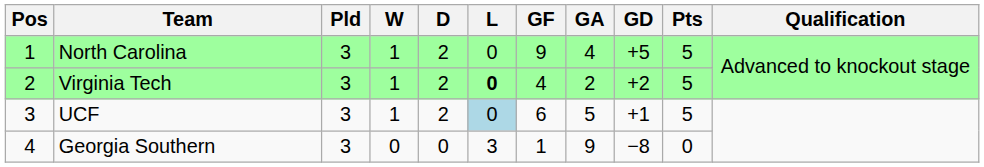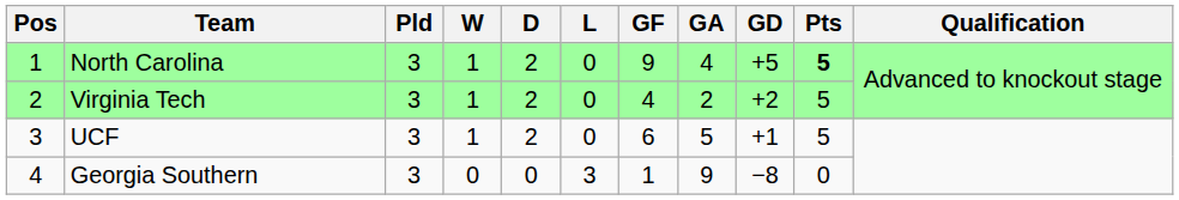North Carolina | Pts: normal -> bold
Virginia Tech | L: bold -> normal
UCF | L: lightblue background -> no background
